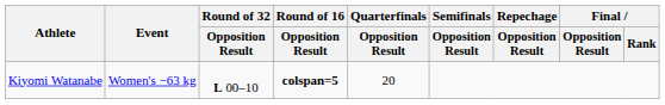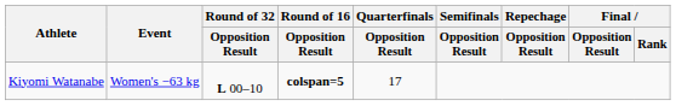Kiyomi Watanabe | Quarterfinals / Opposition Result: 20 -> 17
